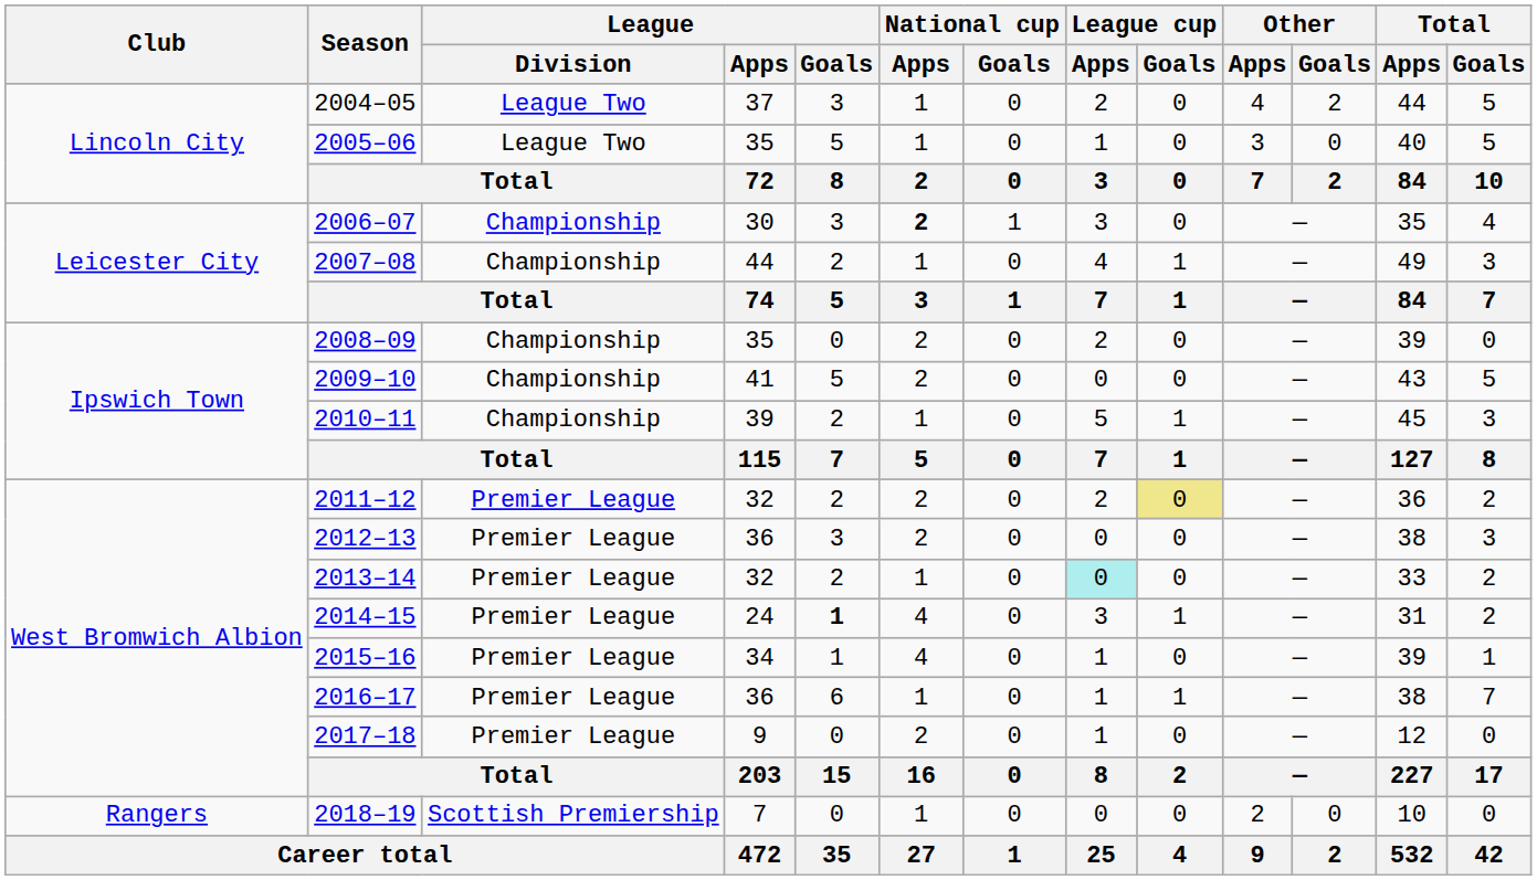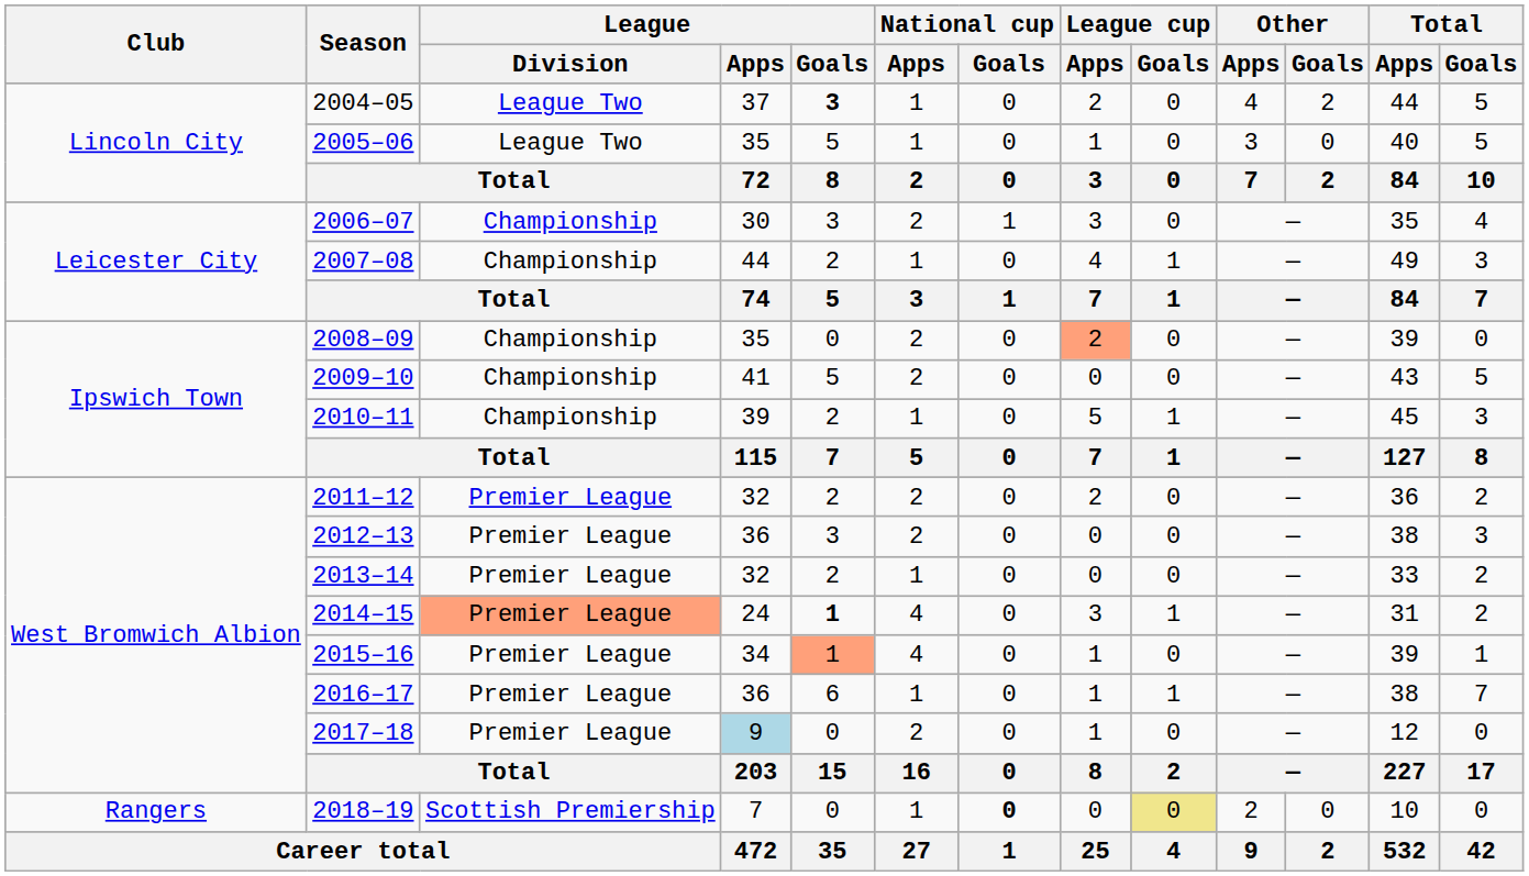2004–05 | League / Goals: normal -> bold
2006–07 | National cup / Apps: bold -> normal
2008–09 | League cup / Apps: no background -> lightsalmon background
2011–12 | League cup / Goals: khaki background -> no background
2013–14 | League cup / Apps: paleturquoise background -> no background
2014–15 | League / Division: no background -> lightsalmon background
2015–16 | League / Goals: no background -> lightsalmon background
2017–18 | League / Apps: no background -> lightblue background
2018–19 | National cup / Goals: normal -> bold
2018–19 | League cup / Goals: no background -> khaki background
